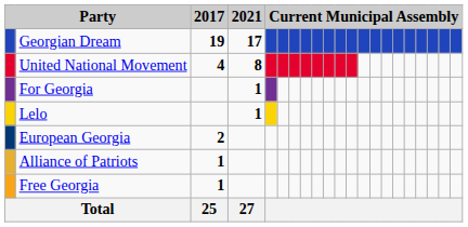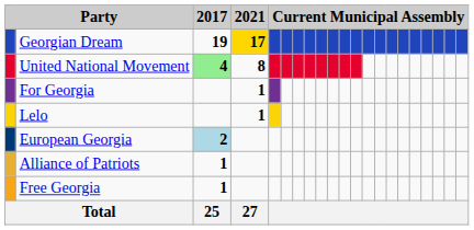Georgian Dream | 2021: no background -> gold background
United National Movement | 2017: no background -> lightgreen background
European Georgia | 2017: no background -> lightblue background
